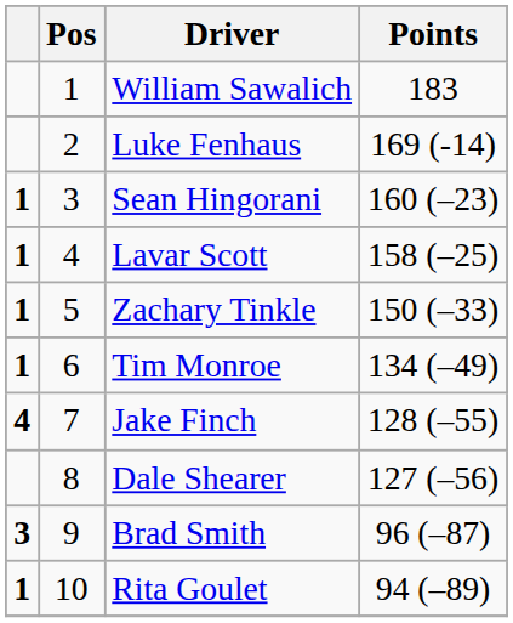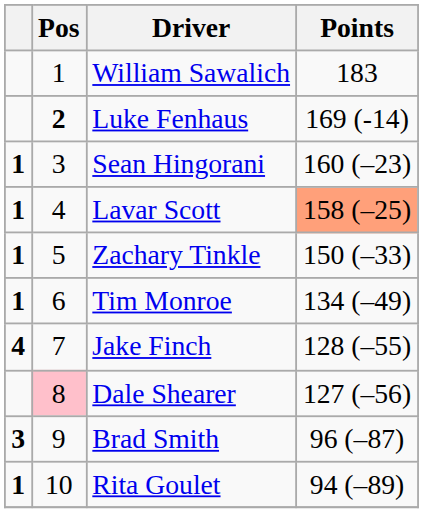Luke Fenhaus | Pos: normal -> bold
Lavar Scott | Points: no background -> lightsalmon background
Dale Shearer | Pos: no background -> pink background
